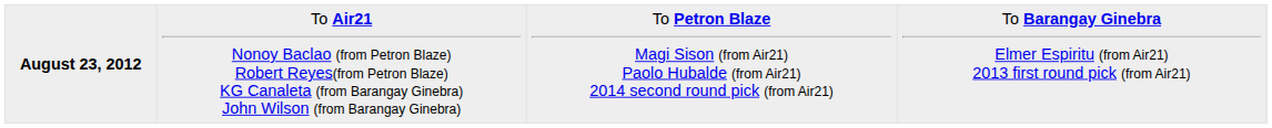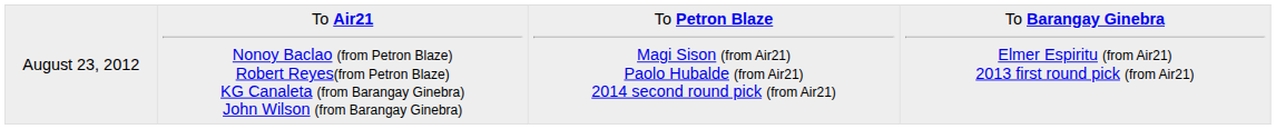August 23, 2012 | column 1: bold -> normal
